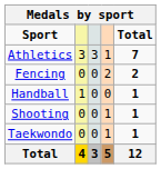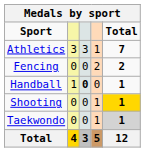Handball | column 3: normal -> bold
Shooting | Total: no background -> gold background
Taekwondo | Total: no background -> lightgrey background
